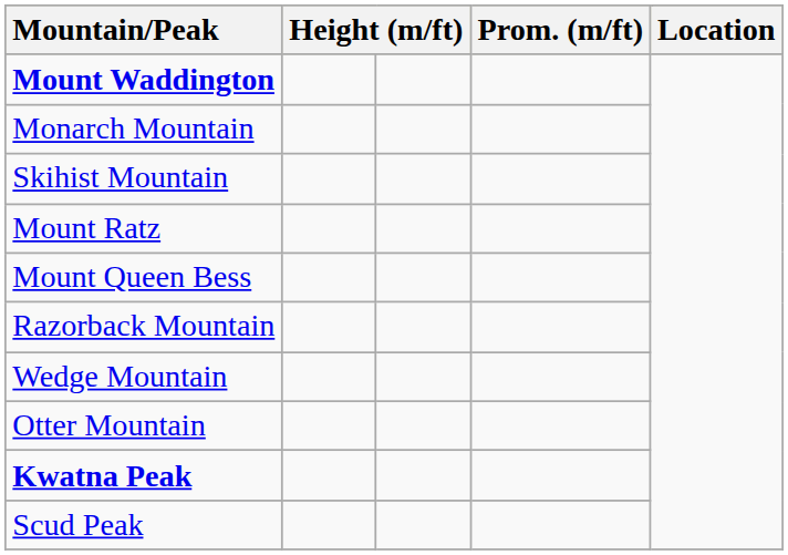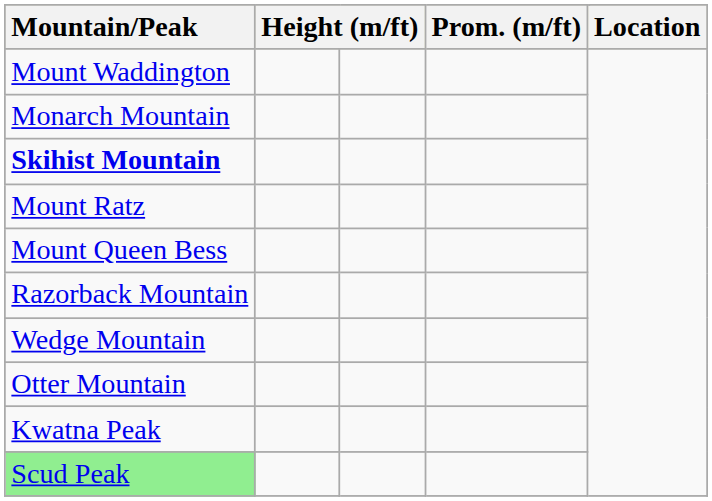Mount Waddington | Mountain/Peak: bold -> normal
Skihist Mountain | Mountain/Peak: normal -> bold
Kwatna Peak | Mountain/Peak: bold -> normal
Scud Peak | Mountain/Peak: no background -> lightgreen background
